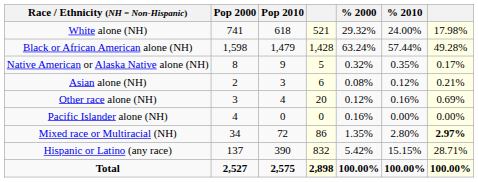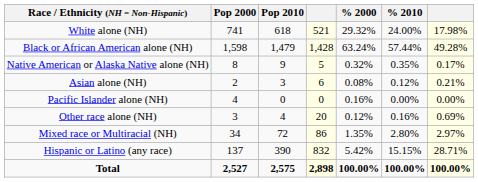rows swapped: Pacific Islander alone (NH) <-> Other race alone (NH)
Mixed race or Multiracial (NH) | column 7: bold -> normal
